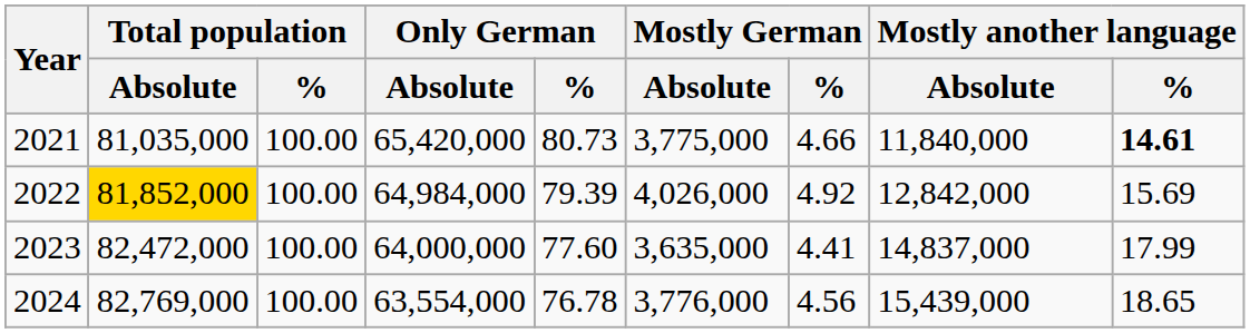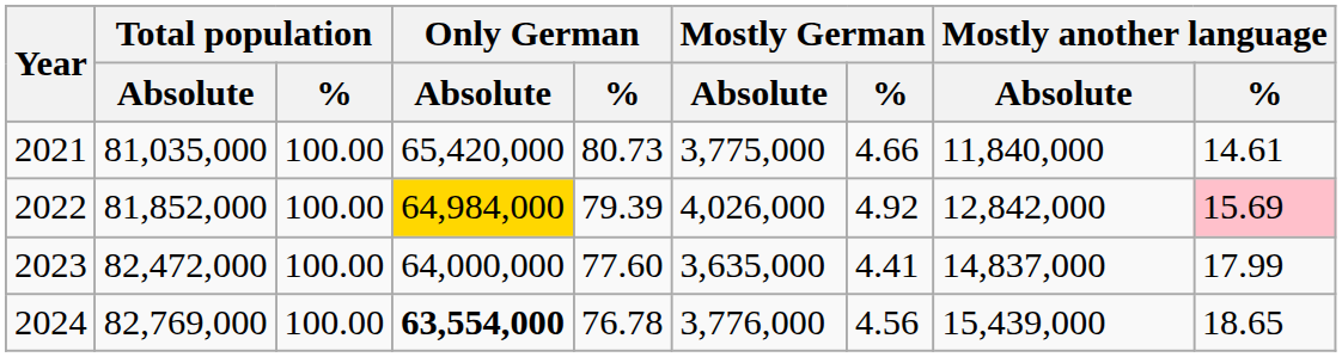2021 | Mostly another language / %: bold -> normal
2022 | Total population / Absolute: gold background -> no background
2022 | Only German / Absolute: no background -> gold background
2022 | Mostly another language / %: no background -> pink background
2024 | Only German / Absolute: normal -> bold
